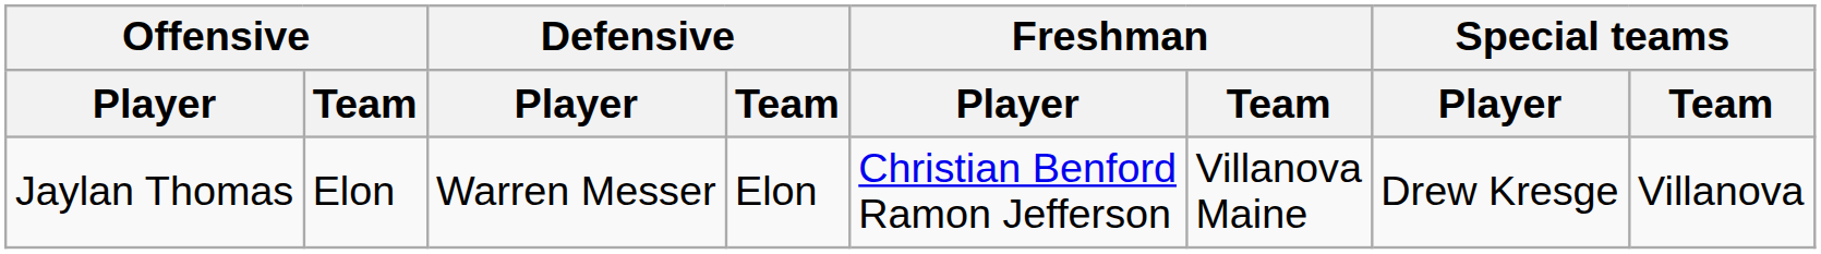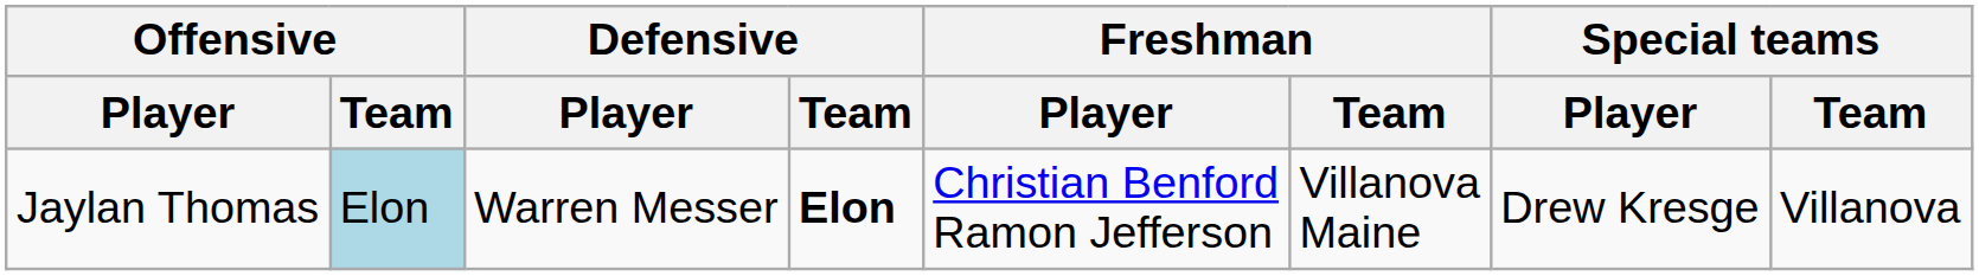Jaylan Thomas | Offensive / Team: no background -> lightblue background
Jaylan Thomas | Defensive / Team: normal -> bold
